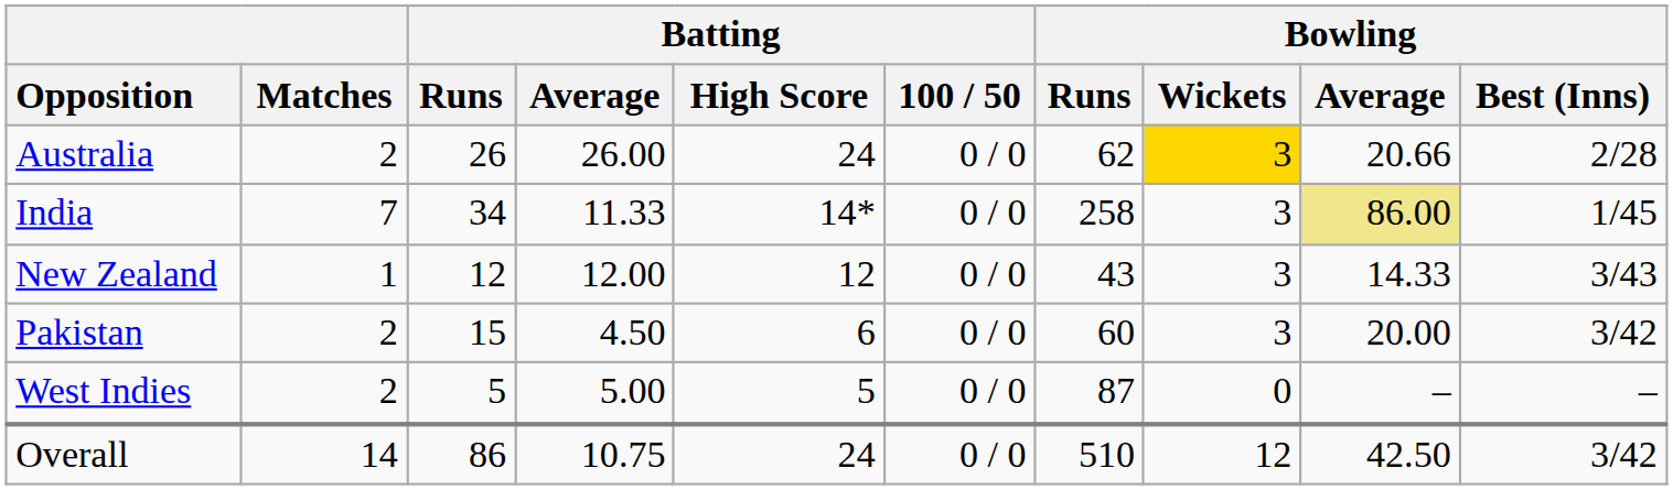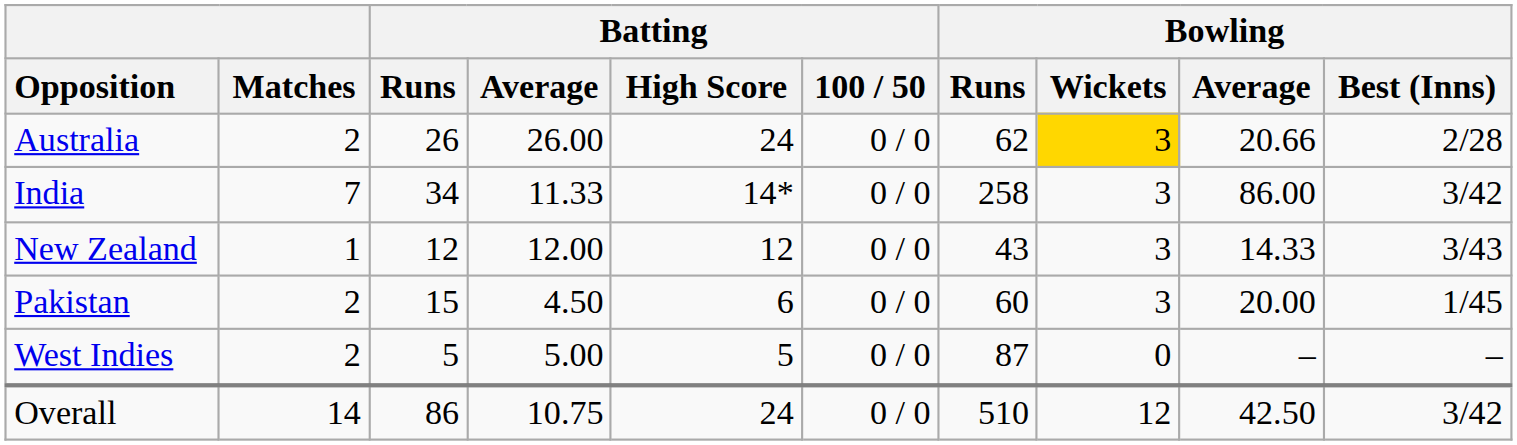India | Bowling / Average: khaki background -> no background
India | Bowling / Best (Inns): 1/45 -> 3/42
Pakistan | Bowling / Best (Inns): 3/42 -> 1/45
